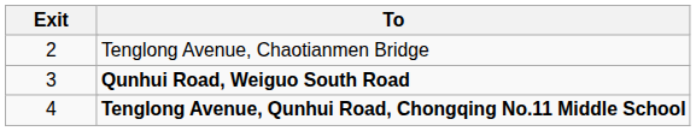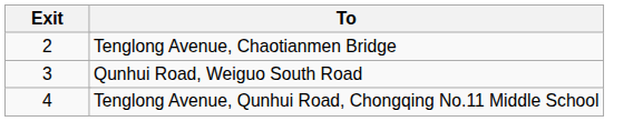Qunhui Road, Weiguo South Road | To: bold -> normal
Tenglong Avenue, Qunhui Road, Chongqing No.11 Middle School | To: bold -> normal
